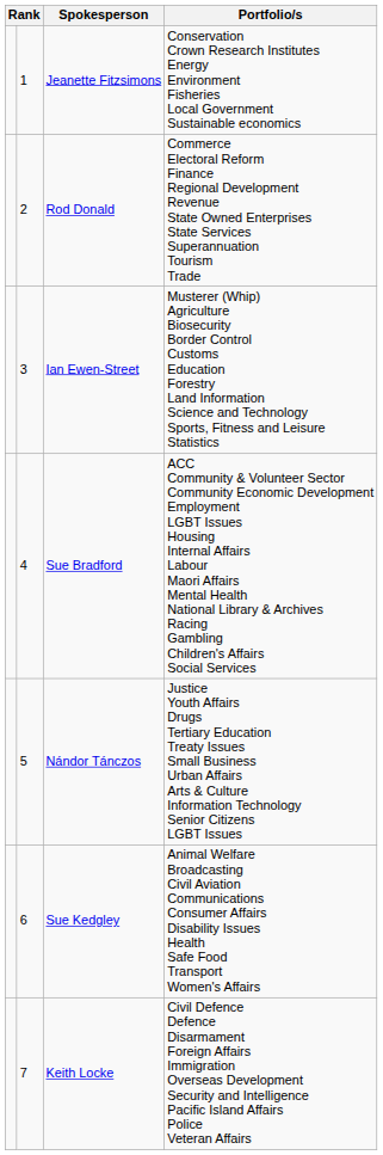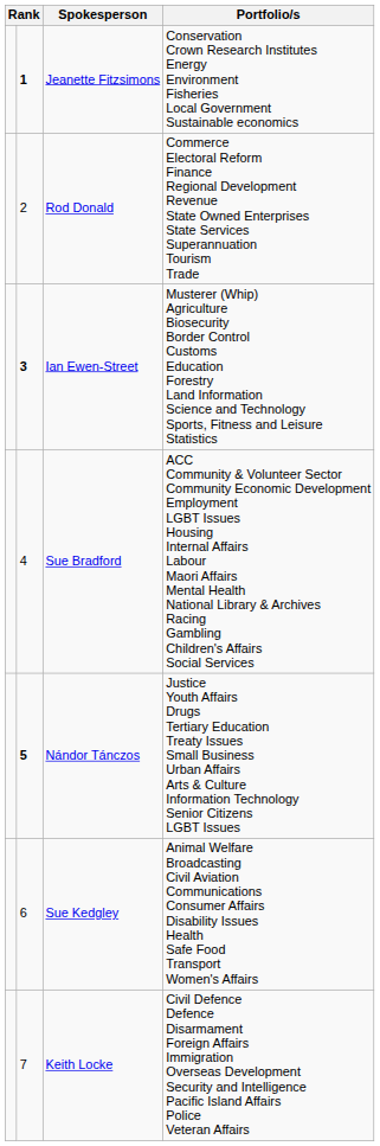Jeanette Fitzsimons | column 2: normal -> bold
Ian Ewen-Street | column 2: normal -> bold
Nándor Tánczos | column 2: normal -> bold
